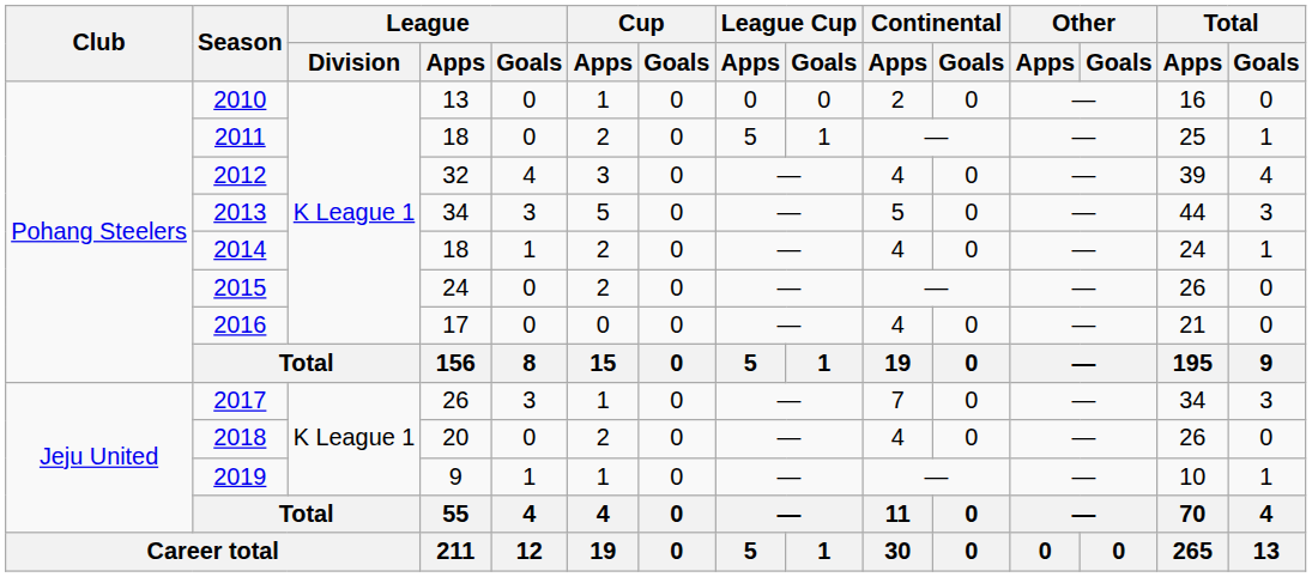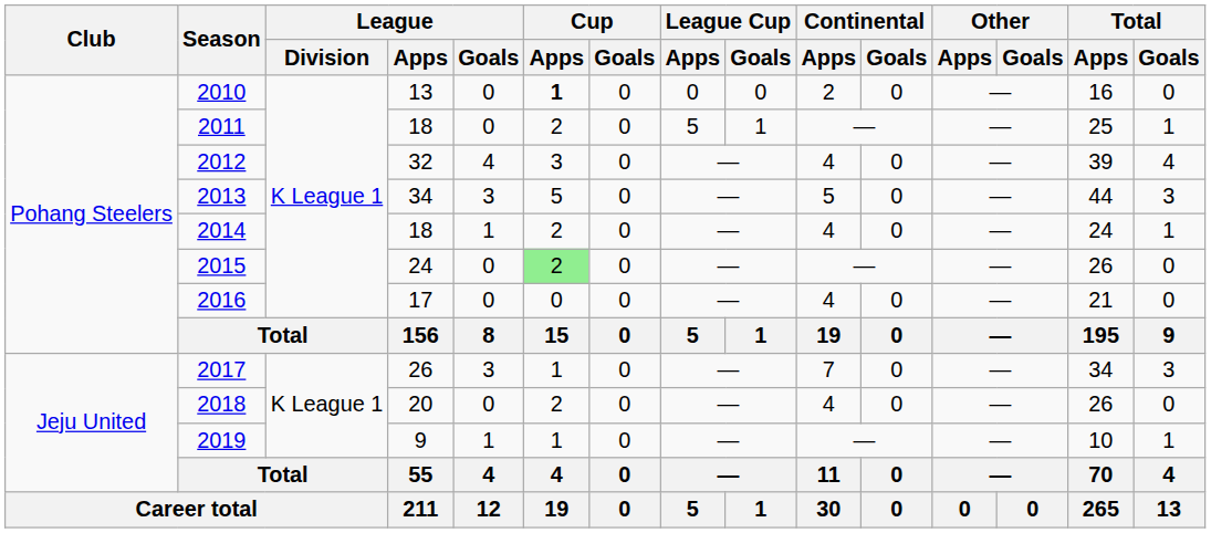2010 | Cup / Apps: normal -> bold
2015 | Cup / Apps: no background -> lightgreen background
